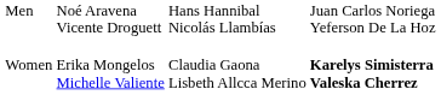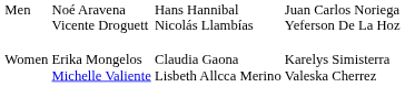Women | column 4: bold -> normal
